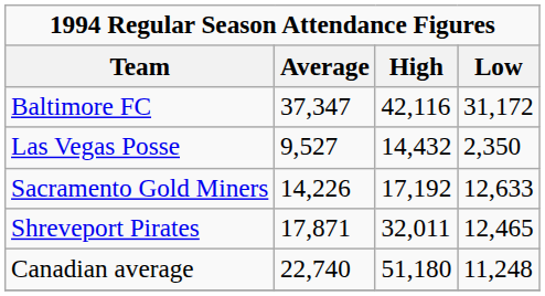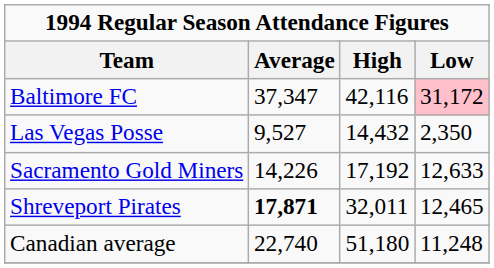Baltimore FC | Low: no background -> pink background
Shreveport Pirates | Average: normal -> bold
